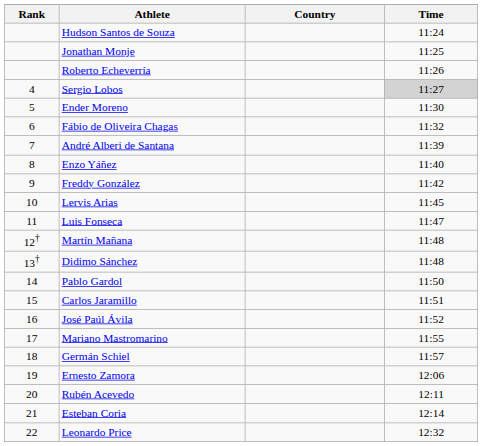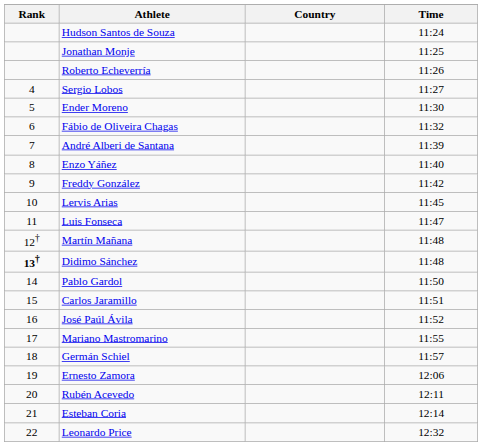Sergio Lobos | Time: lightgrey background -> no background
Didimo Sánchez | Rank: normal -> bold
